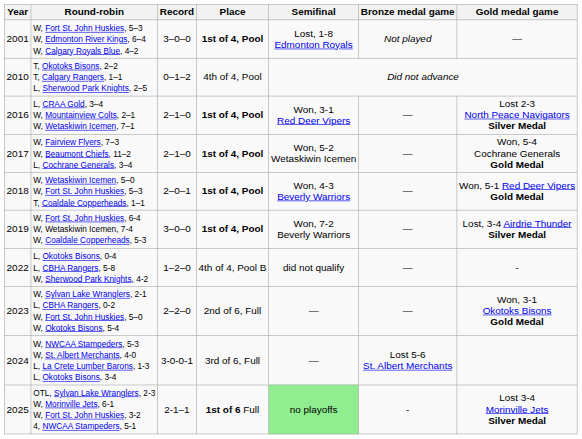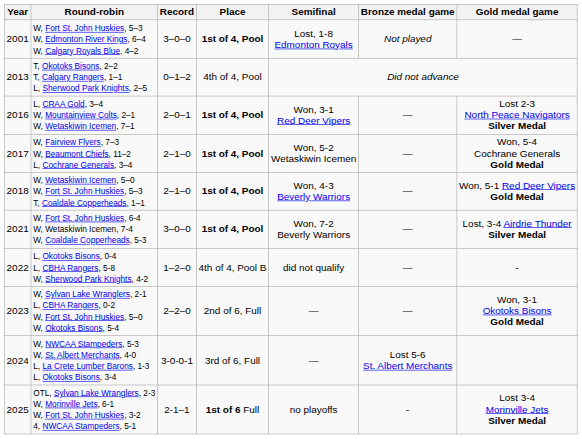row 3 | Year: 2010 -> 2013
row 4 | Record: 2–1–0 -> 2–0–1
row 6 | Record: 2–0–1 -> 2–1–0
row 7 | Year: 2019 -> 2021
row 11 | Semifinal: lightgreen background -> no background
